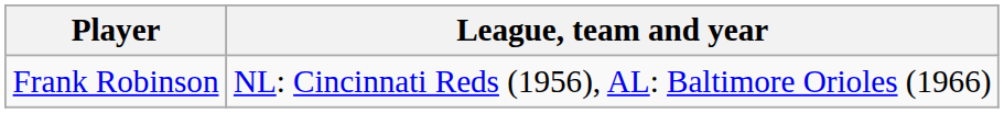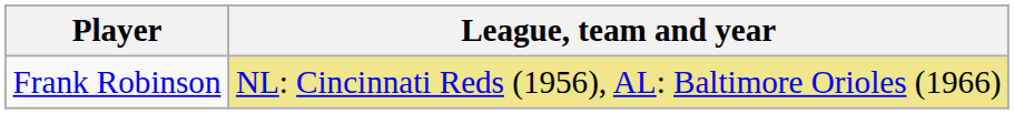Frank Robinson | League, team and year: no background -> khaki background
